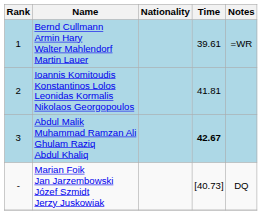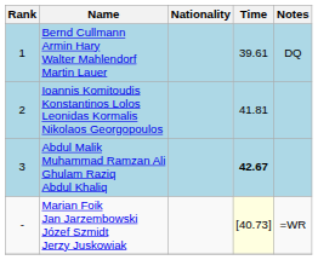Bernd Cullmann Armin Hary Walter Mahlendorf Martin Lauer | Notes: =WR -> DQ
Marian Foik Jan Jarzembowski Józef Szmidt Jerzy Juskowiak | Time: no background -> lightyellow background
Marian Foik Jan Jarzembowski Józef Szmidt Jerzy Juskowiak | Notes: DQ -> =WR
